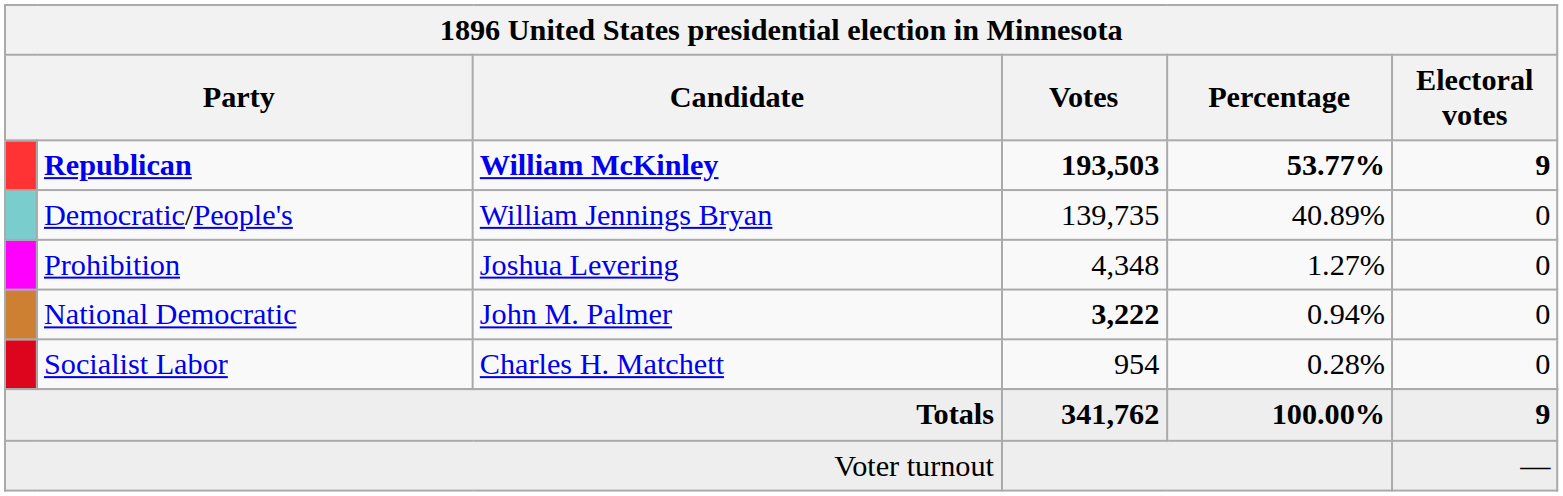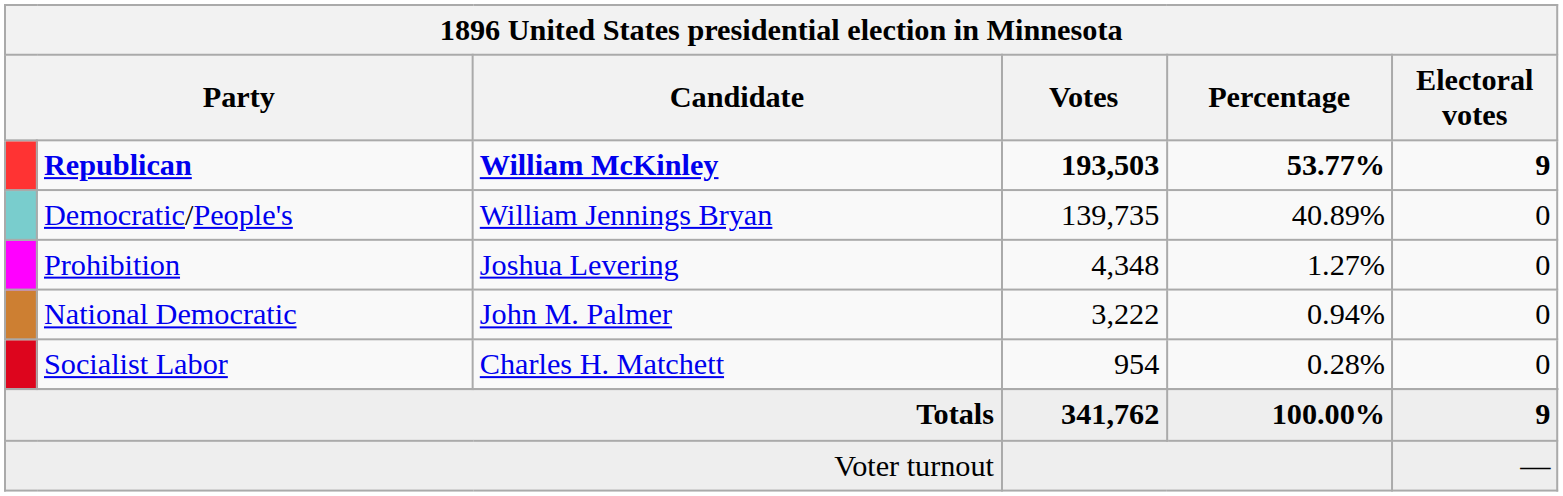National Democratic | Votes: bold -> normal
